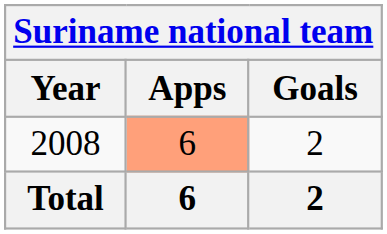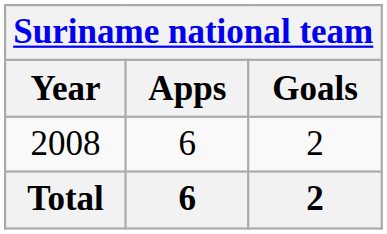2008 | Apps: lightsalmon background -> no background
